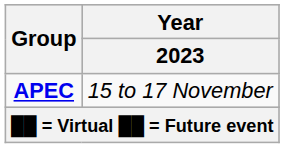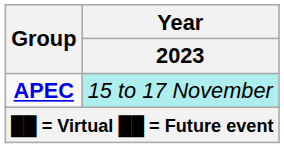APEC | Year / 2023: no background -> paleturquoise background
